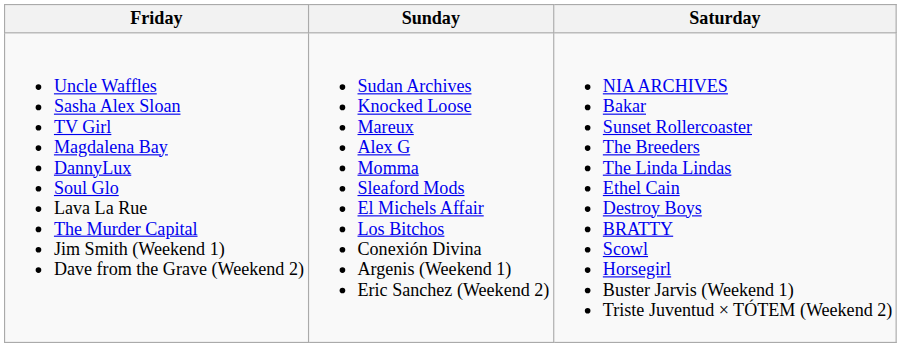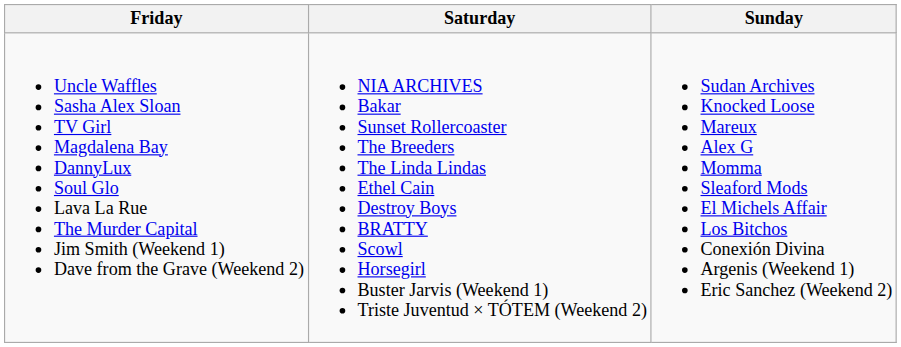columns swapped: Saturday <-> Sunday
